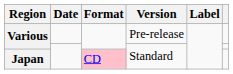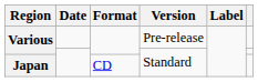Japan | Format: pink background -> no background
